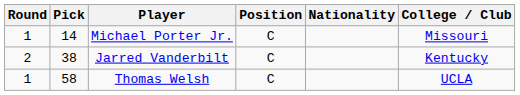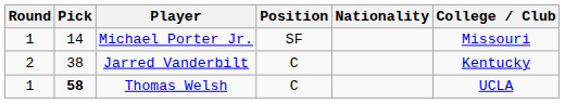Michael Porter Jr. | Position: C -> SF
Thomas Welsh | Pick: normal -> bold
